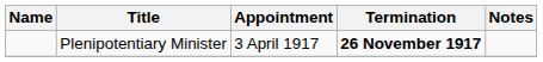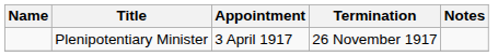Plenipotentiary Minister | Termination: bold -> normal
